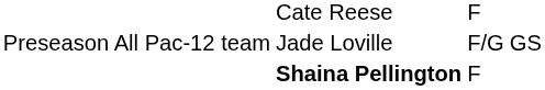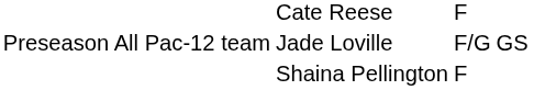row 3 | column 2: bold -> normal
